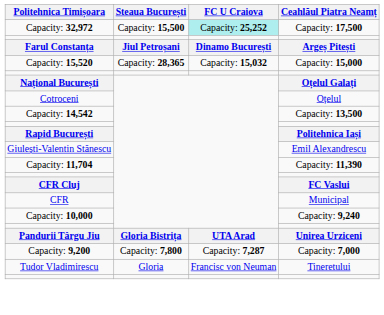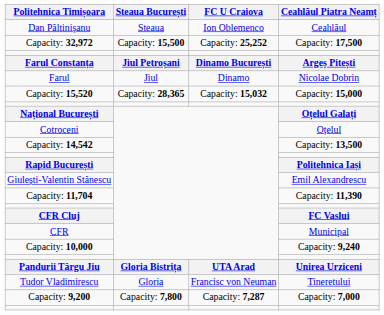+ row: Dan Păltinișanu | Steaua | Ion Oblemenco | Ceahlăul
Capacity: 32,972 | FC U Craiova: paleturquoise background -> no background
+ row: Farul | Jiul | Dinamo | Nicolae Dobrin
rows swapped: Tudor Vladimirescu <-> Capacity: 9,200
